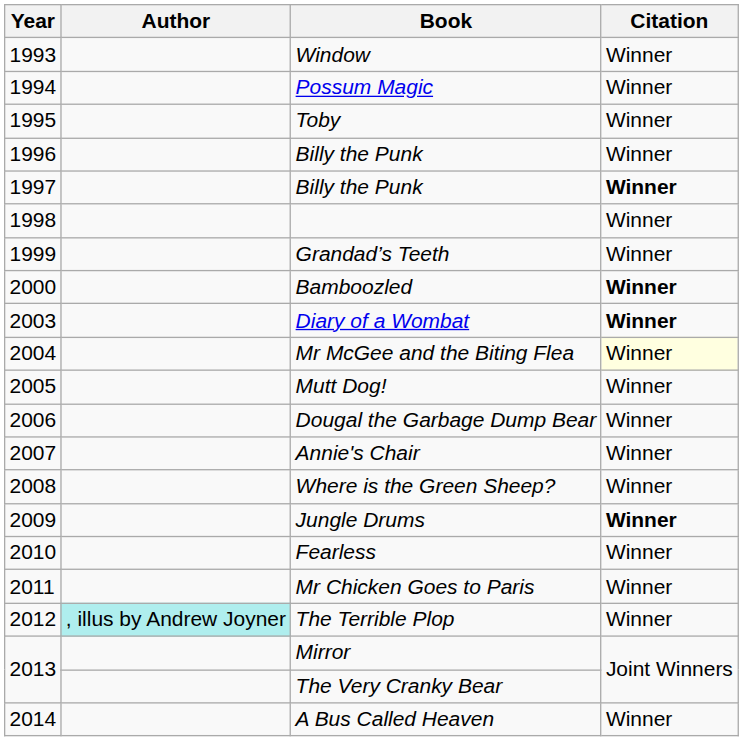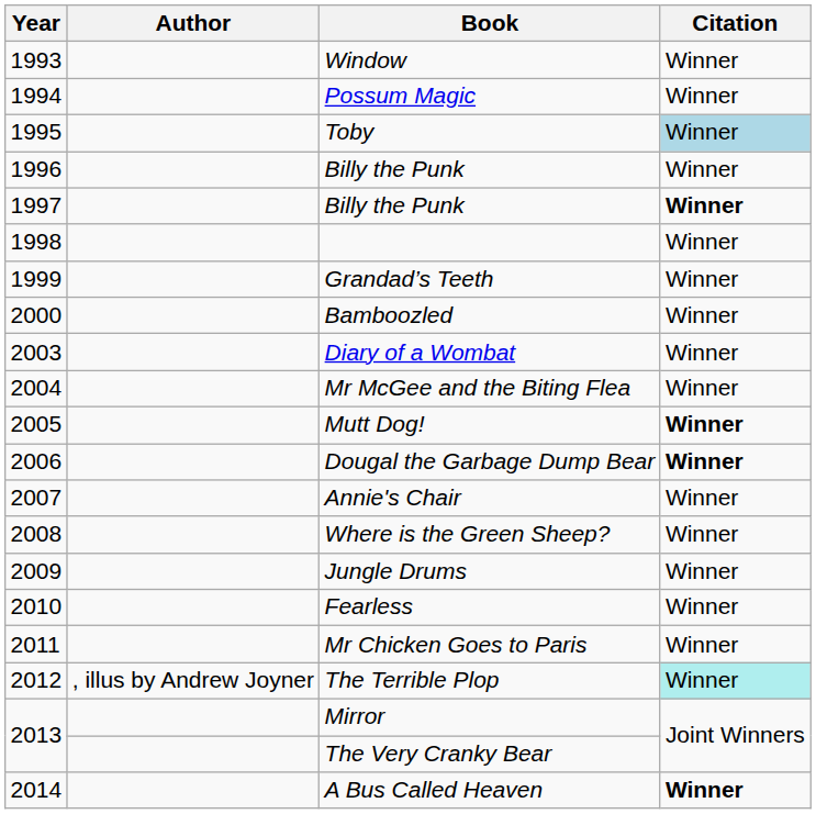Toby | Citation: no background -> lightblue background
Bamboozled | Citation: bold -> normal
Diary of a Wombat | Citation: bold -> normal
Mr McGee and the Biting Flea | Citation: lightyellow background -> no background
Mutt Dog! | Citation: normal -> bold
Dougal the Garbage Dump Bear | Citation: normal -> bold
Jungle Drums | Citation: bold -> normal
The Terrible Plop | Author: paleturquoise background -> no background
The Terrible Plop | Citation: no background -> paleturquoise background
A Bus Called Heaven | Citation: normal -> bold
